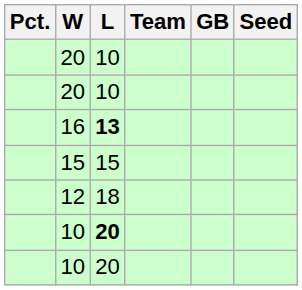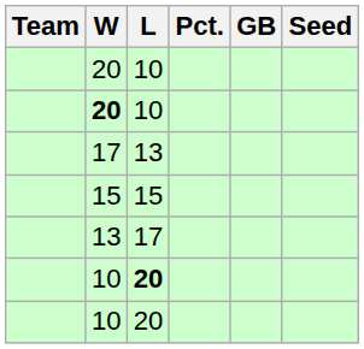columns swapped: Team <-> Pct.
row 3 | W: normal -> bold
row 4 | W: 16 -> 17
row 4 | L: bold -> normal
row 6 | W: 12 -> 13
row 6 | L: 18 -> 17
